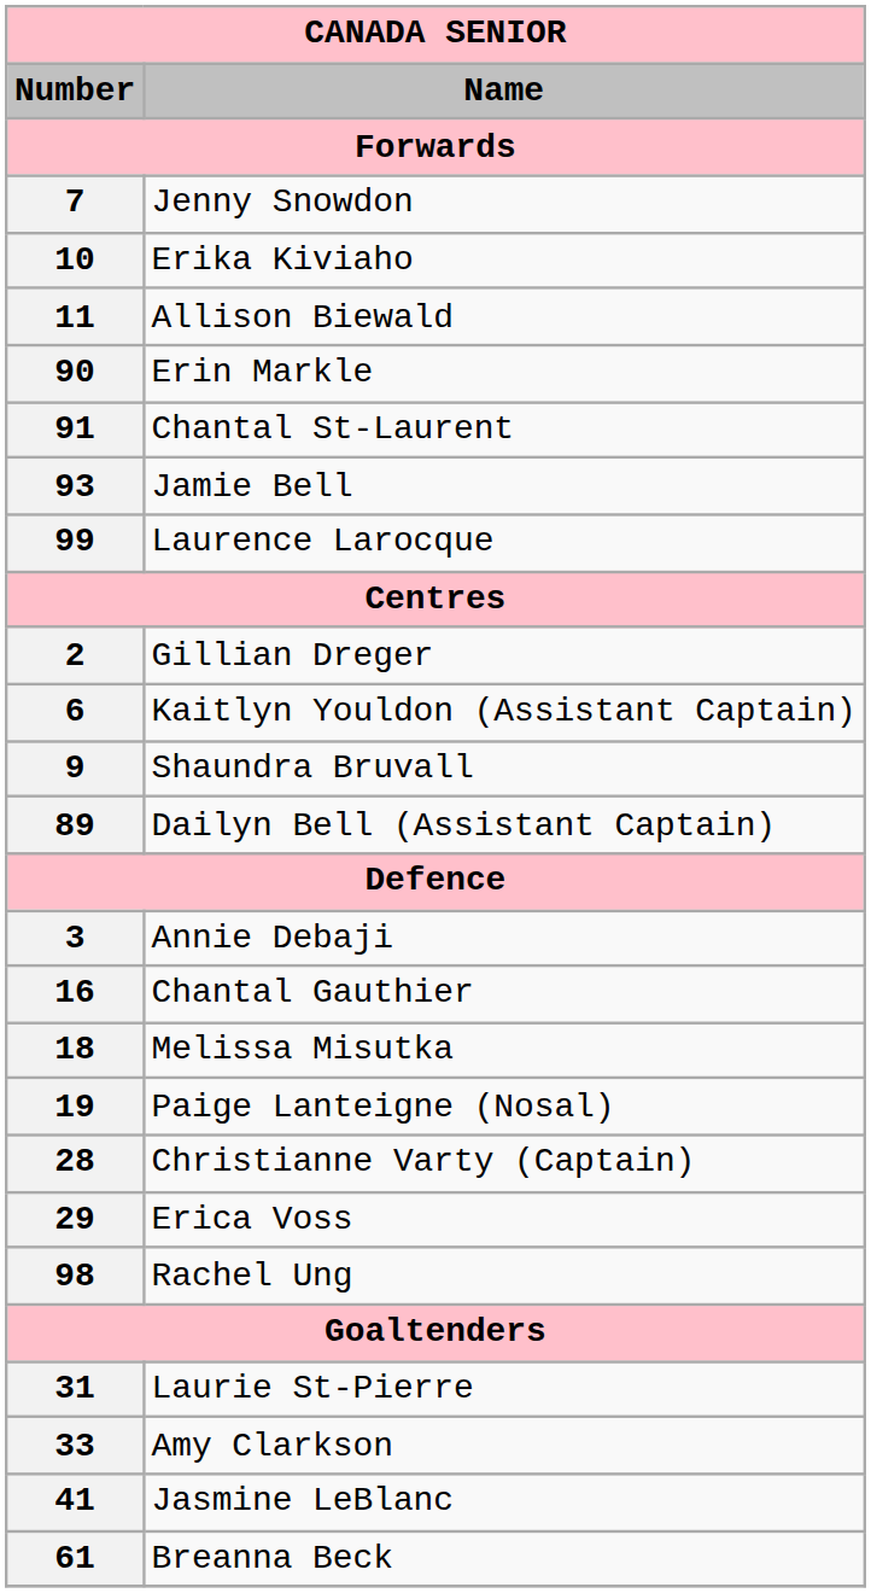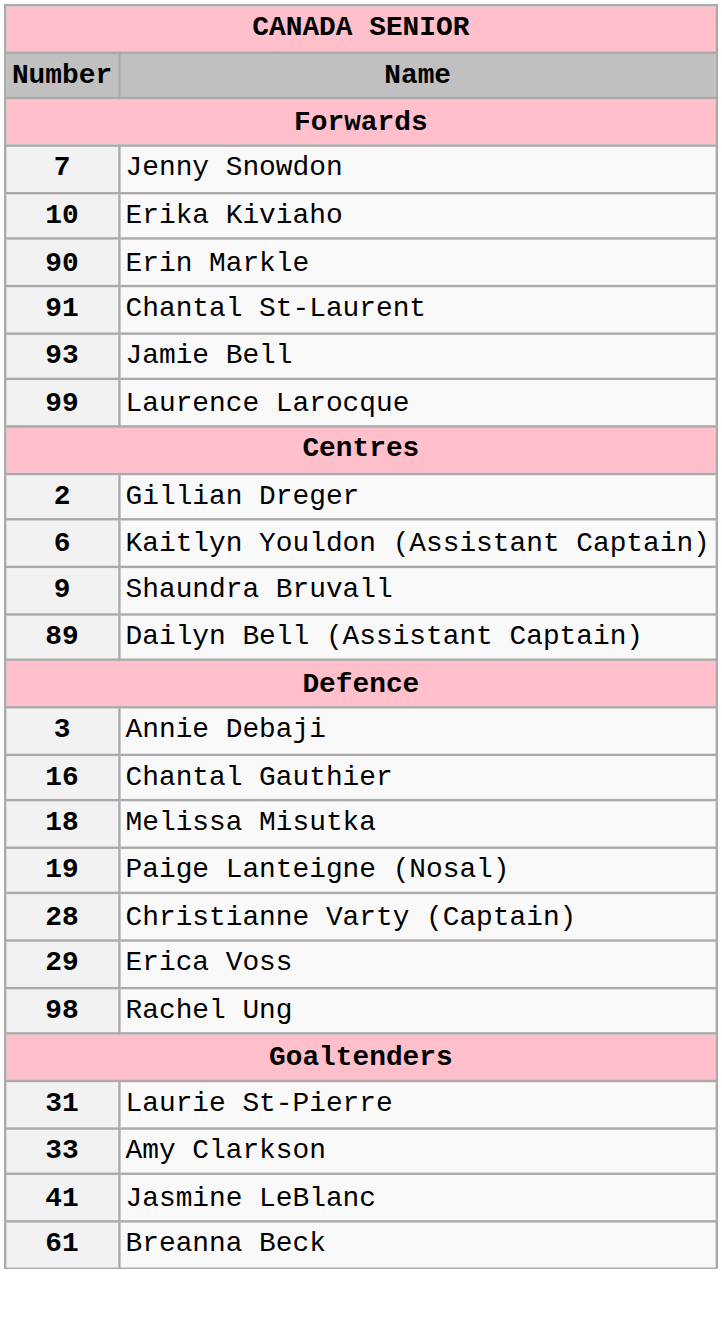- row: 11 | Allison Biewald
